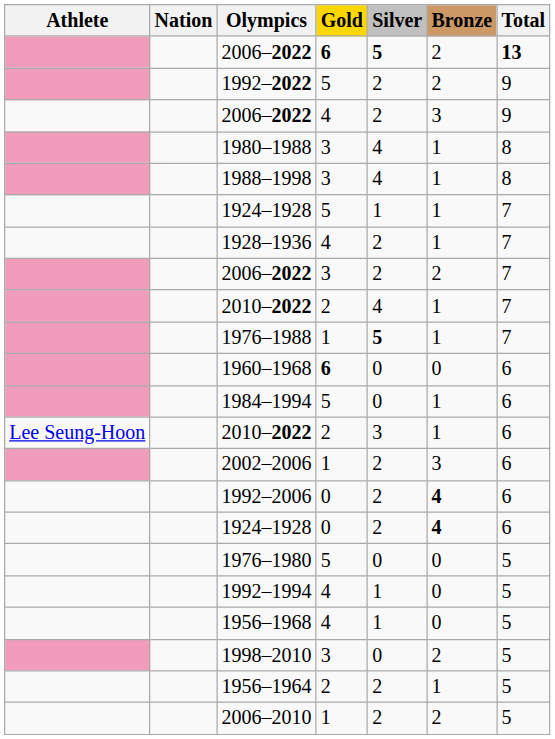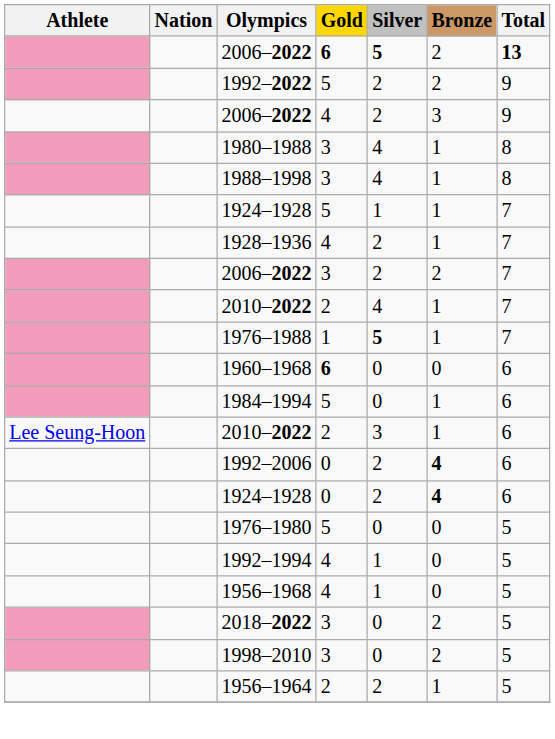- row: 2002–2006 | 1 | 2 | 3 | 6
+ row: 2018–2022 | 3 | 0 | 2 | 5
- row: 2006–2010 | 1 | 2 | 2 | 5
